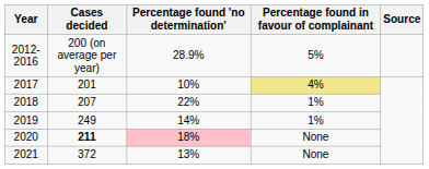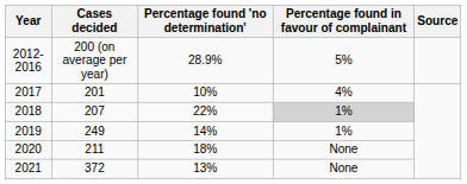2017 | Percentage found in favour of complainant: khaki background -> no background
2018 | Percentage found in favour of complainant: no background -> lightgrey background
2020 | Cases decided: bold -> normal
2020 | Percentage found 'no determination': pink background -> no background
